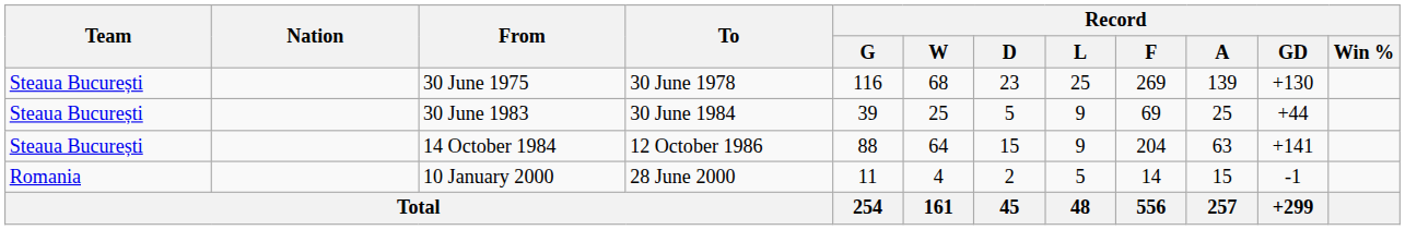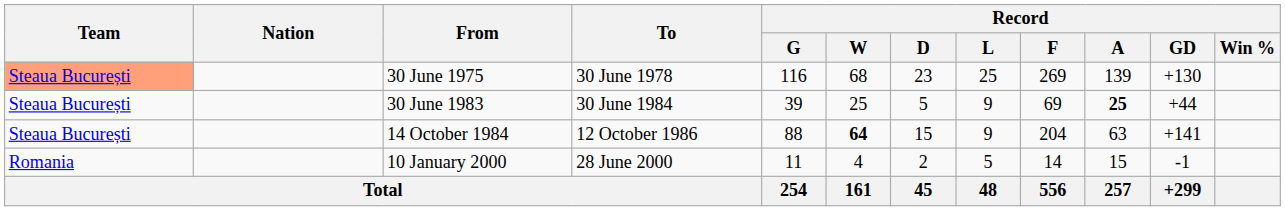30 June 1975 | Team: no background -> lightsalmon background
30 June 1983 | Record / A: normal -> bold
14 October 1984 | Record / W: normal -> bold
